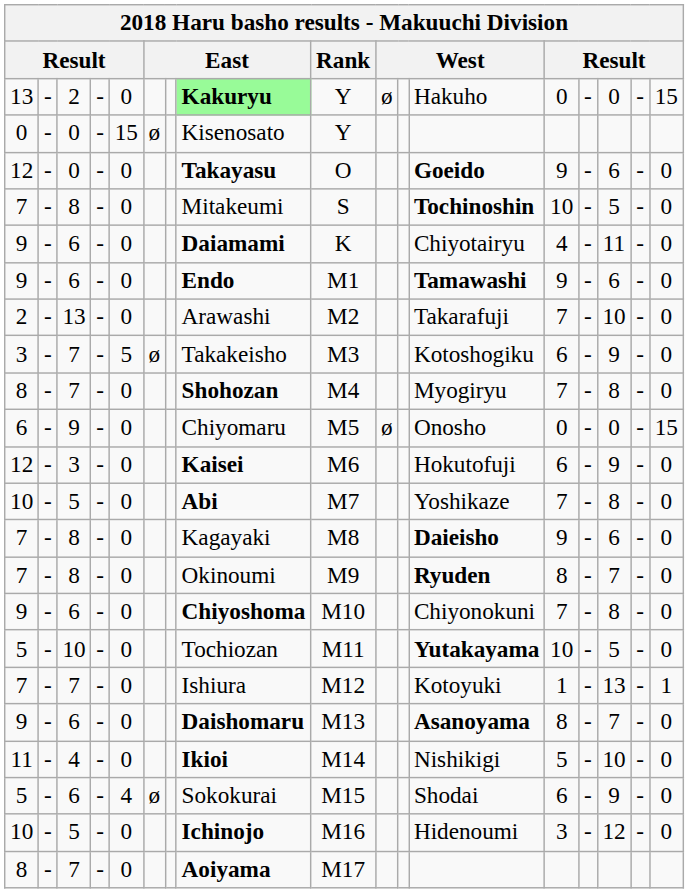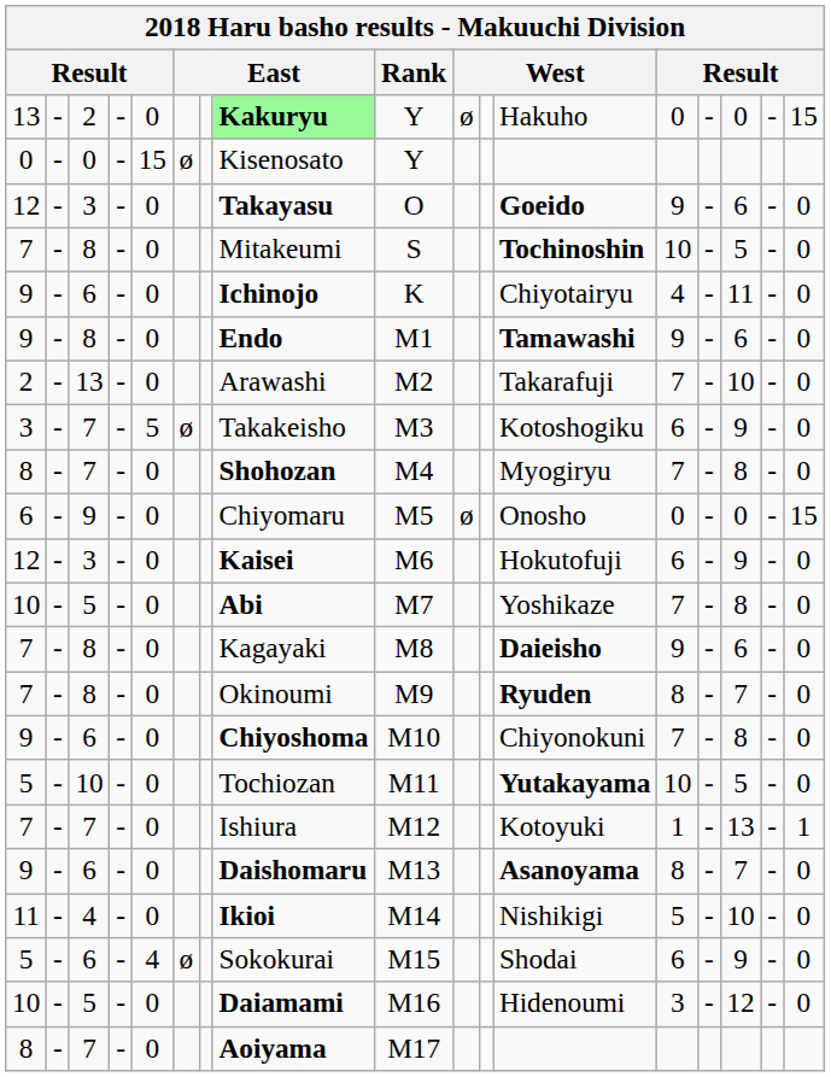row 5 | column 3: 0 -> 3
row 7 | column 8: Daiamami -> Ichinojo
row 8 | column 3: 6 -> 8
row 23 | column 8: Ichinojo -> Daiamami
